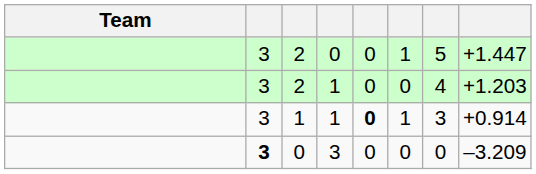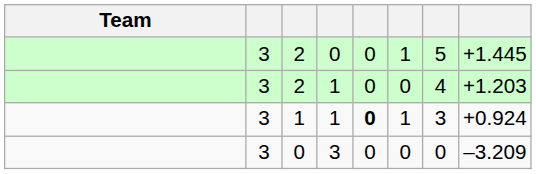row 2 | column 8: +1.447 -> +1.445
row 4 | column 8: +0.914 -> +0.924
row 5 | column 2: bold -> normal
